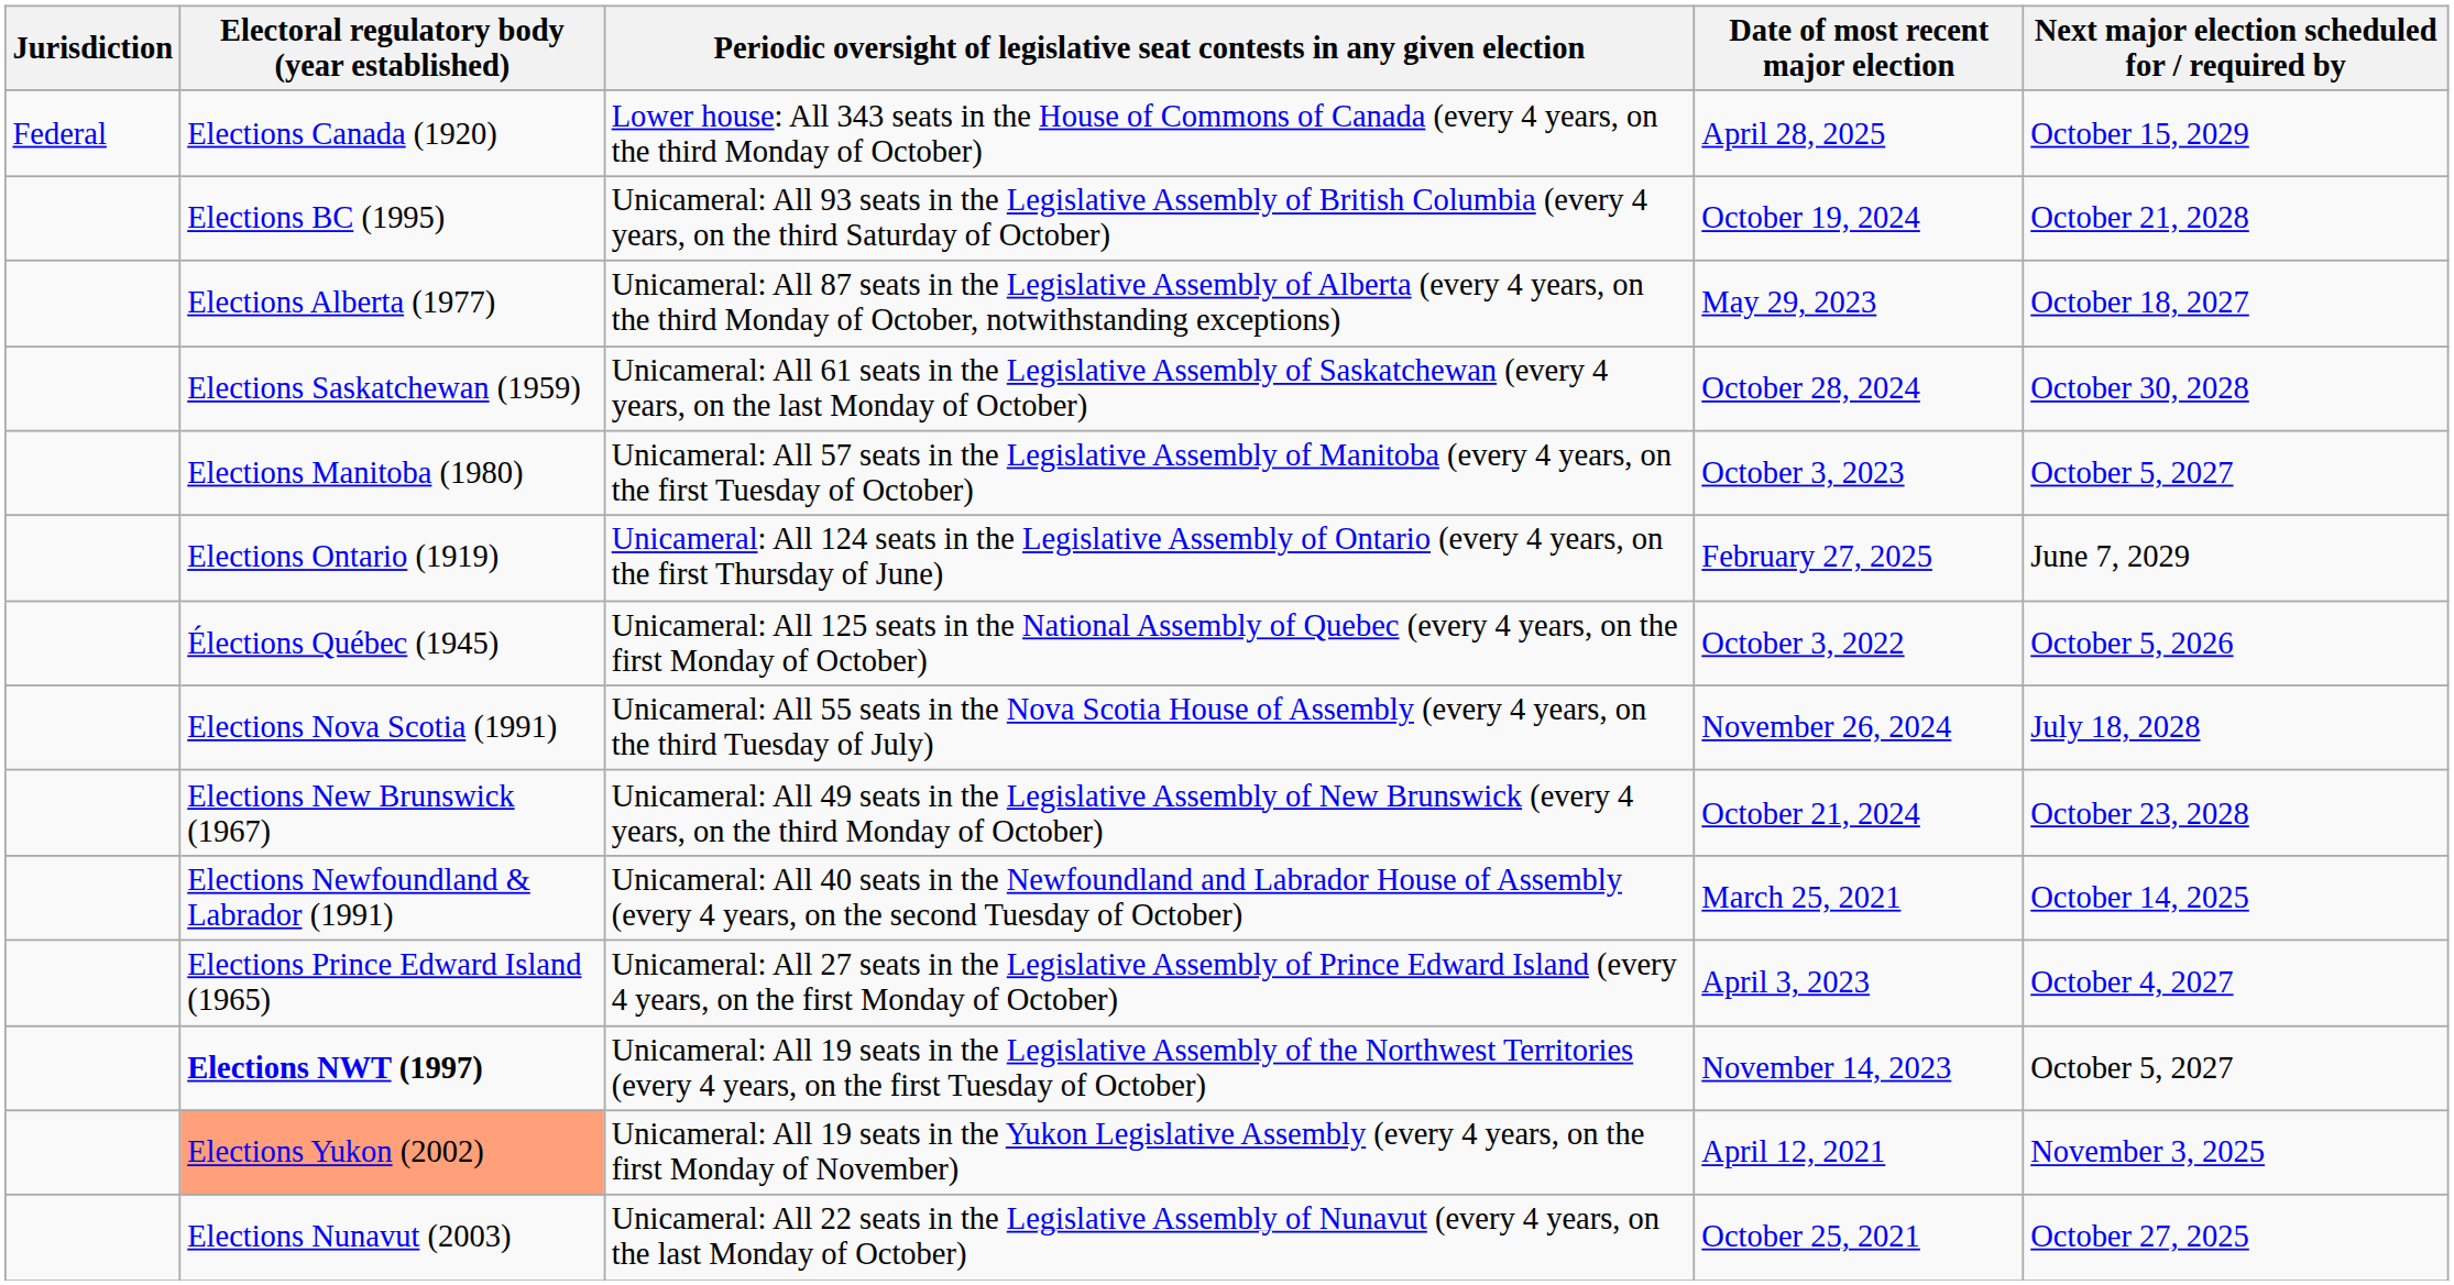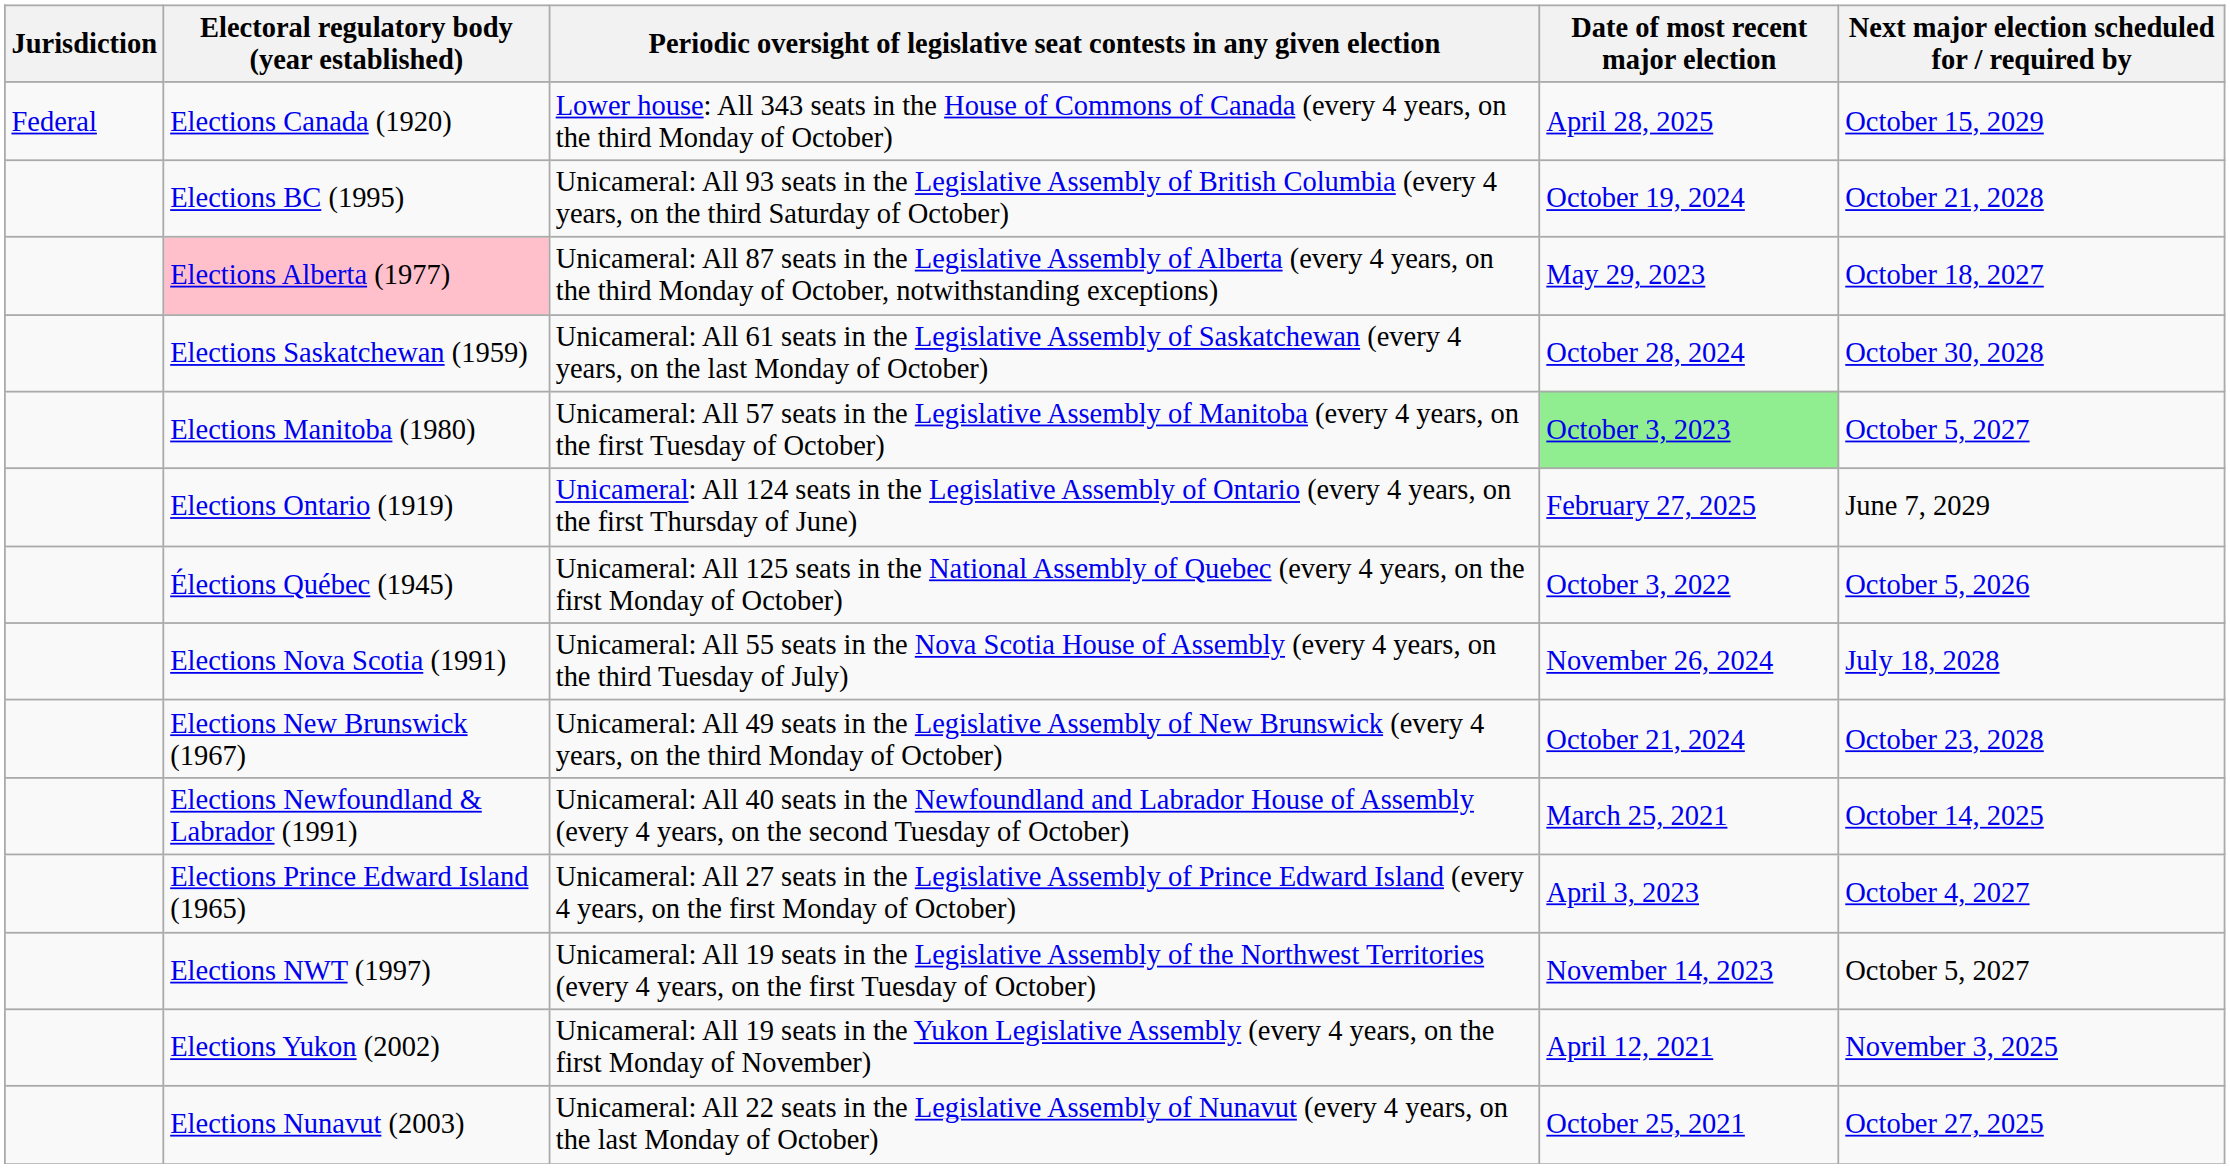row 4 | Electoral regulatory body (year established): no background -> pink background
row 6 | Date of most recent major election: no background -> lightgreen background
row 13 | Electoral regulatory body (year established): bold -> normal
row 14 | Electoral regulatory body (year established): lightsalmon background -> no background
